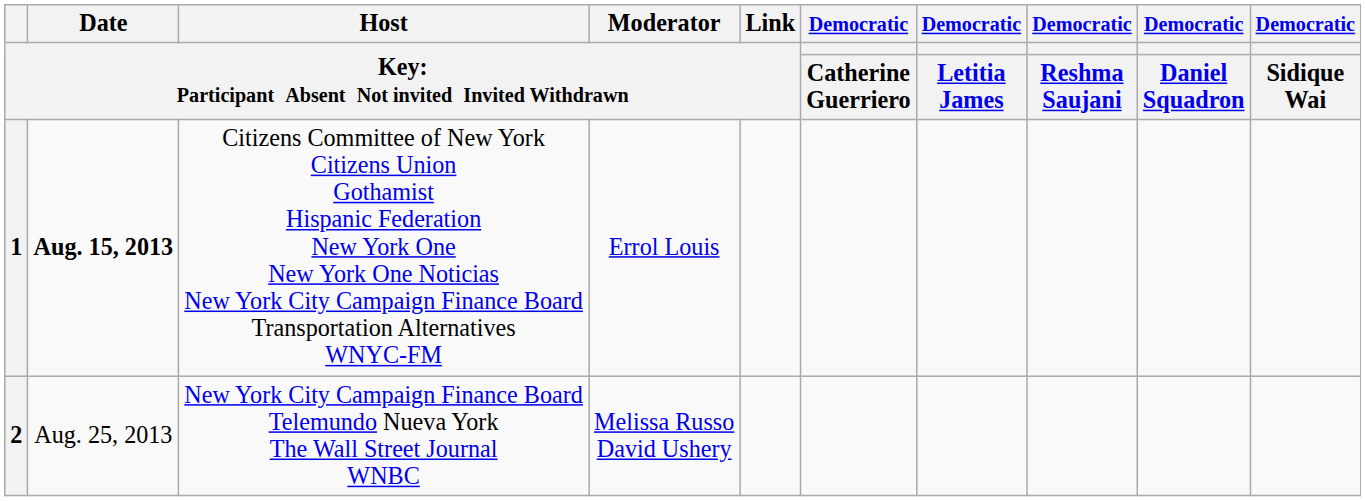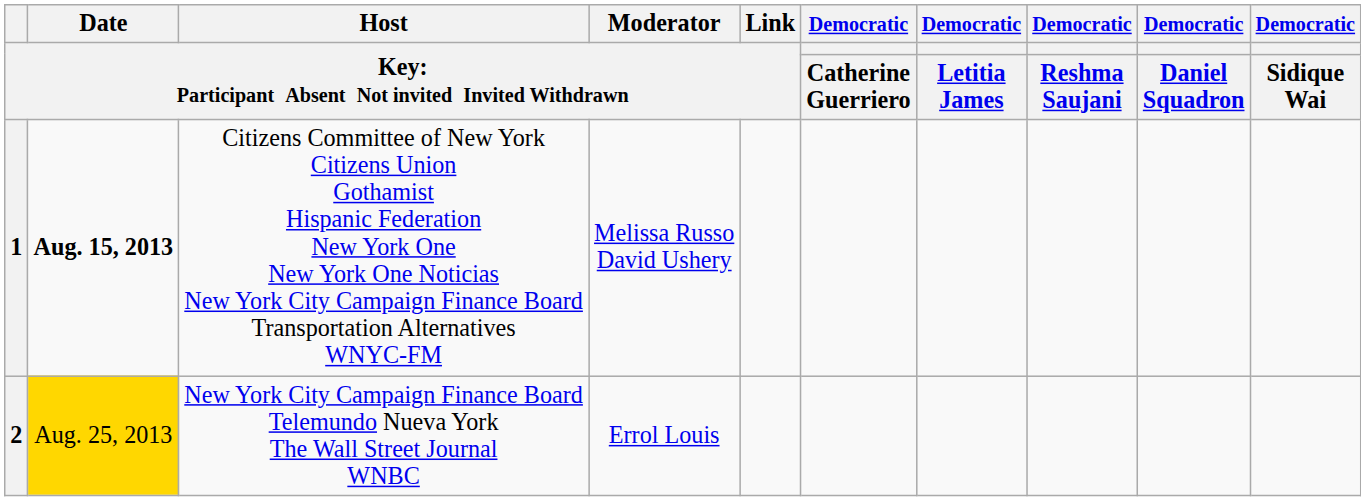1 | column 4: Errol Louis -> Melissa Russo David Ushery
2 | column 2: no background -> gold background
2 | column 4: Melissa Russo David Ushery -> Errol Louis
